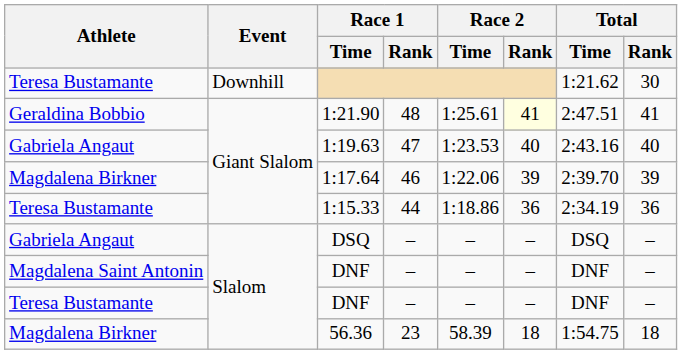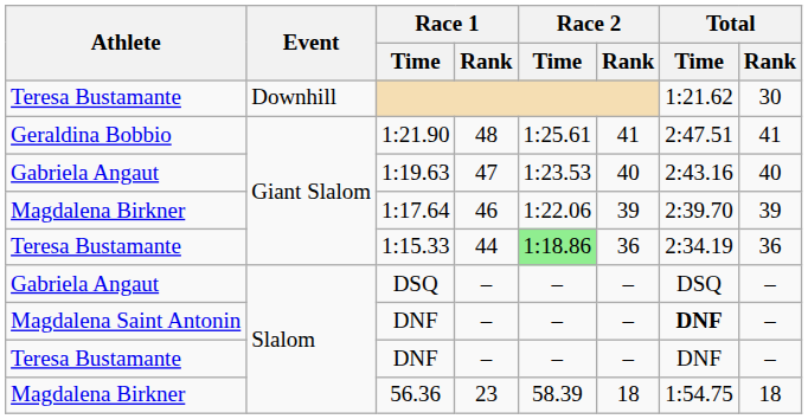1:21.90 | Race 2 / Rank: lightyellow background -> no background
1:15.33 | Race 2 / Time: no background -> lightgreen background
Magdalena Saint Antonin / DNF | Total / Time: normal -> bold
